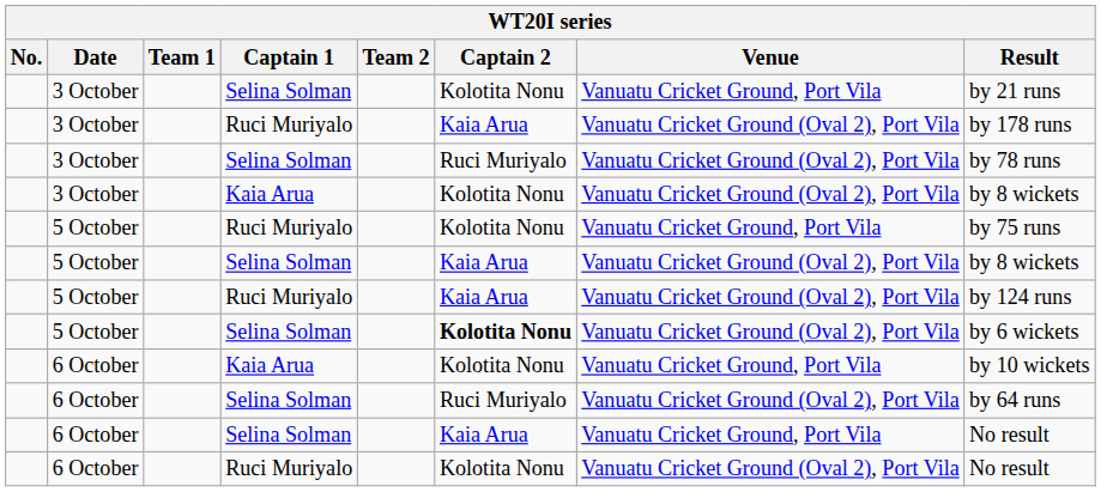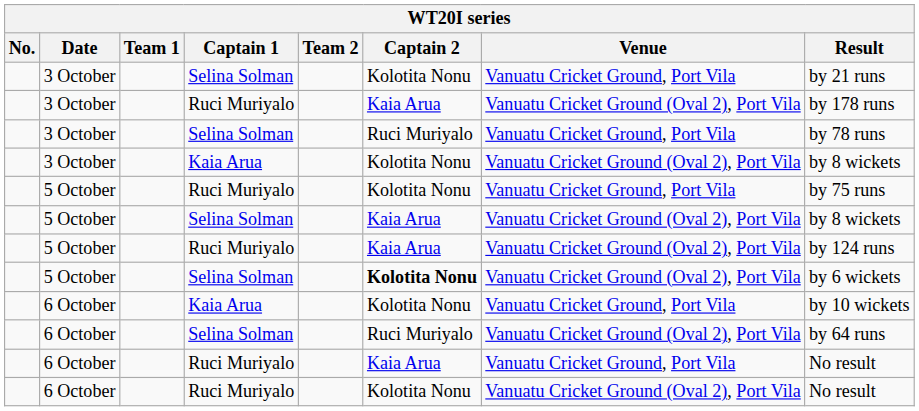row 5 | Venue: Vanuatu Cricket Ground (Oval 2), Port Vila -> Vanuatu Cricket Ground, Port Vila
row 13 | Captain 1: Selina Solman -> Ruci Muriyalo
